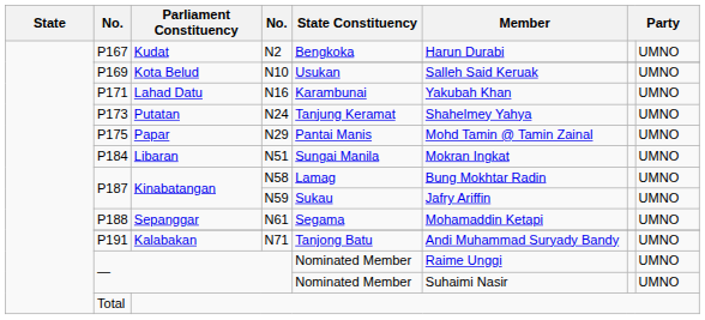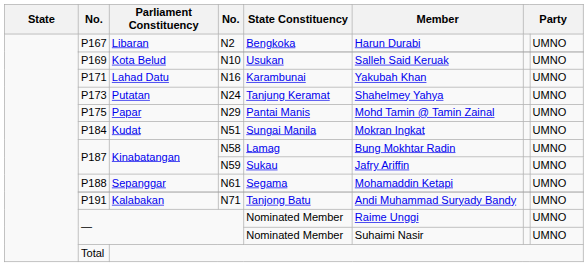N2 | Parliament Constituency: Kudat -> Libaran
N51 | Parliament Constituency: Libaran -> Kudat
